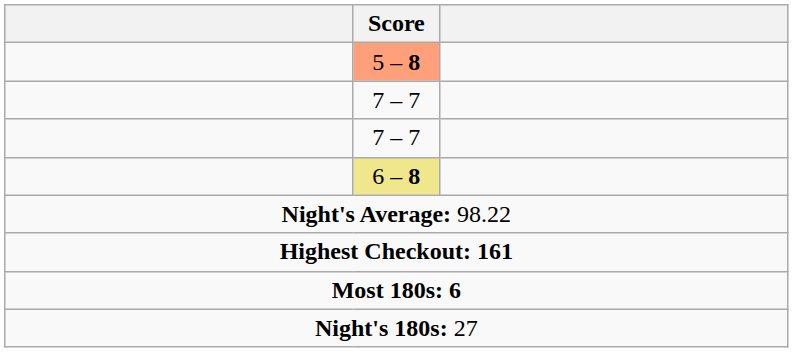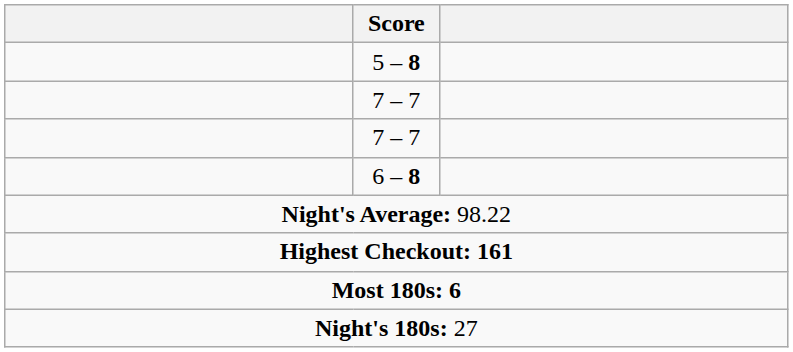5 – 8 | Score: lightsalmon background -> no background
6 – 8 | Score: khaki background -> no background
